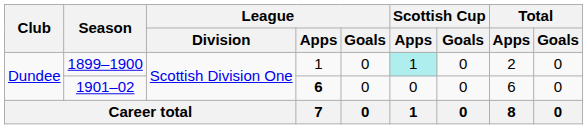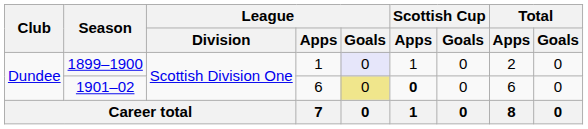1899–1900 | League / Goals: no background -> lavender background
1899–1900 | Scottish Cup / Apps: paleturquoise background -> no background
1901–02 | League / Apps: bold -> normal
1901–02 | League / Goals: no background -> khaki background
1901–02 | Scottish Cup / Apps: normal -> bold
